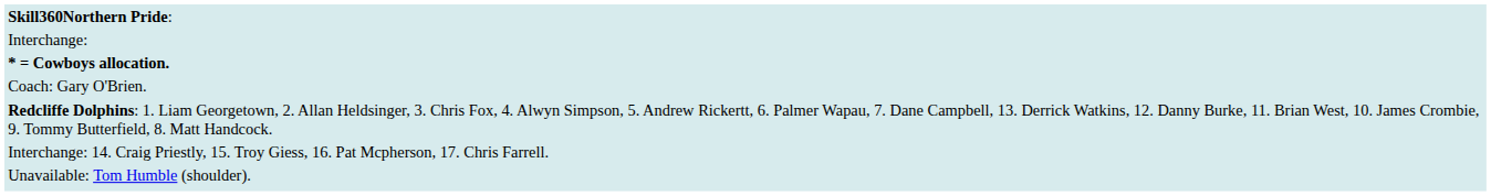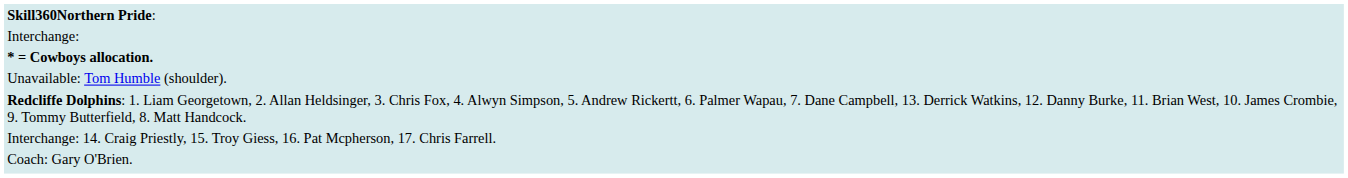row 4 | column 1: Coach: Gary O'Brien. -> Unavailable: Tom Humble (shoulder).
row 7 | column 1: Unavailable: Tom Humble (shoulder). -> Coach: Gary O'Brien.
